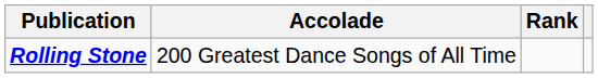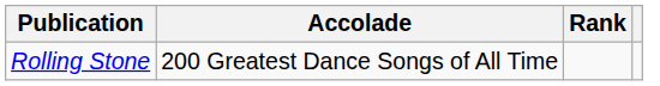row 2 | Publication: bold -> normal
